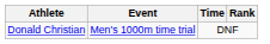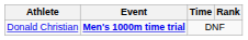Donald Christian | Event: normal -> bold
